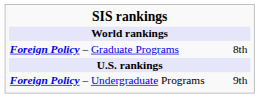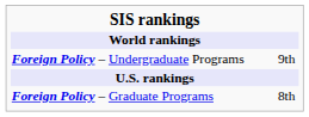rows swapped: Foreign Policy – Graduate Programs <-> Foreign Policy – Undergraduate Programs
